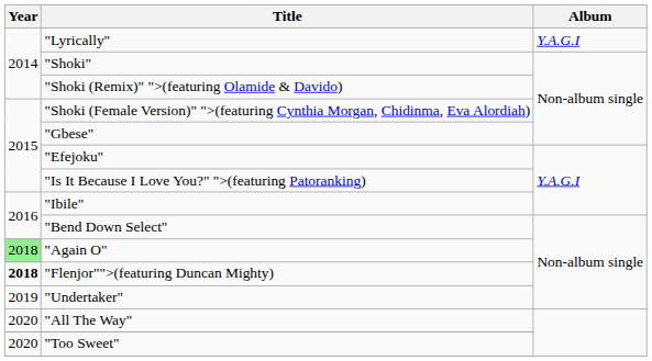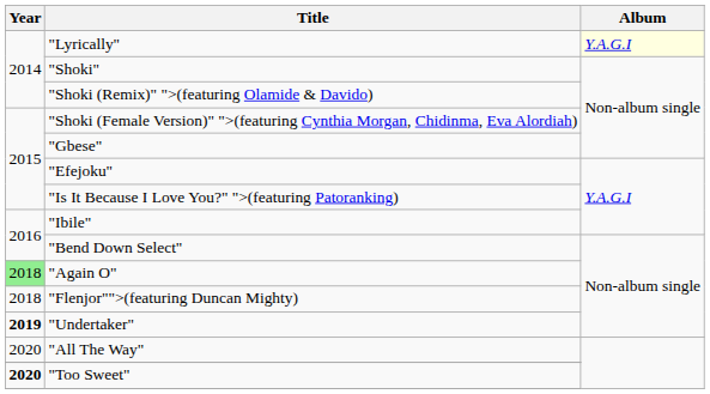"Lyrically" | Album: no background -> lightyellow background
"Flenjor"">(featuring Duncan Mighty) | Year: bold -> normal
"Undertaker" | Year: normal -> bold
"Too Sweet" | Year: normal -> bold
